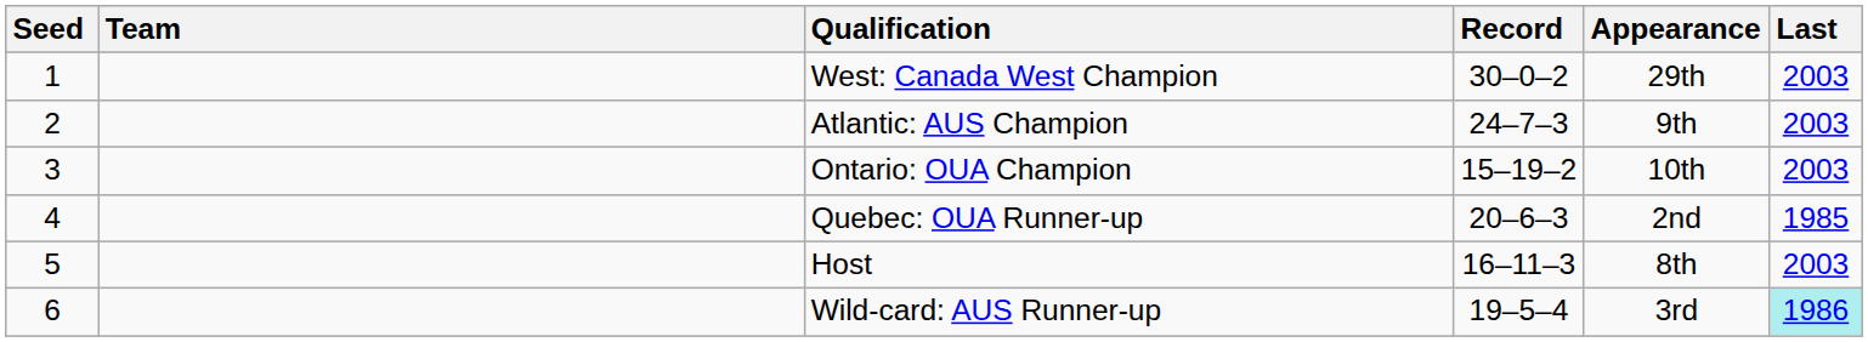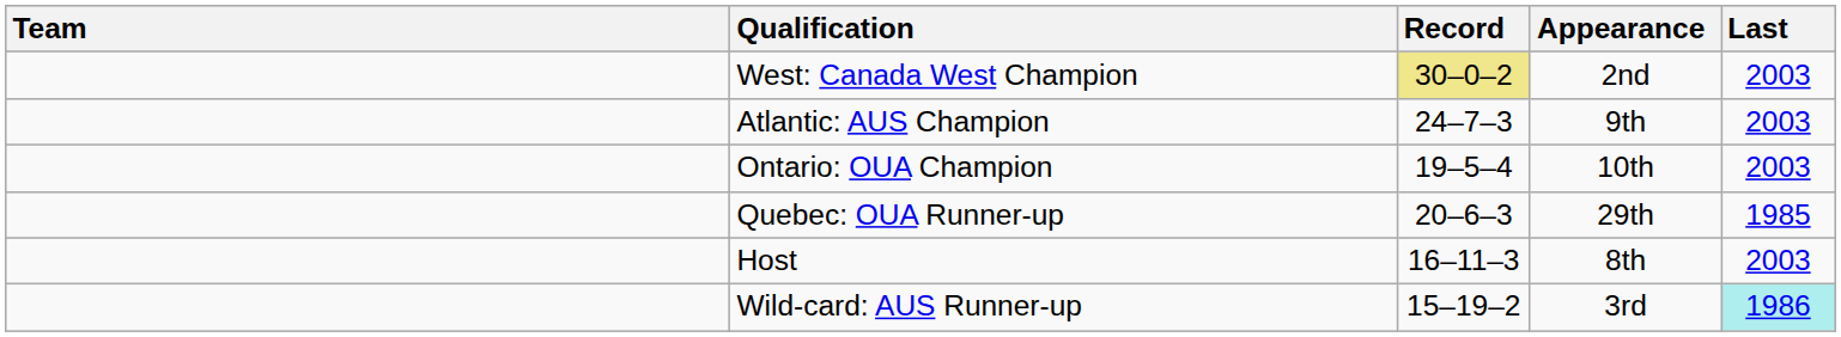- column: Seed | 1 | 2 | 3 | 4 | 5 | 6
West: Canada West Champion | Record: no background -> khaki background
West: Canada West Champion | Appearance: 29th -> 2nd
Ontario: OUA Champion | Record: 15–19–2 -> 19–5–4
Quebec: OUA Runner-up | Appearance: 2nd -> 29th
Wild-card: AUS Runner-up | Record: 19–5–4 -> 15–19–2
